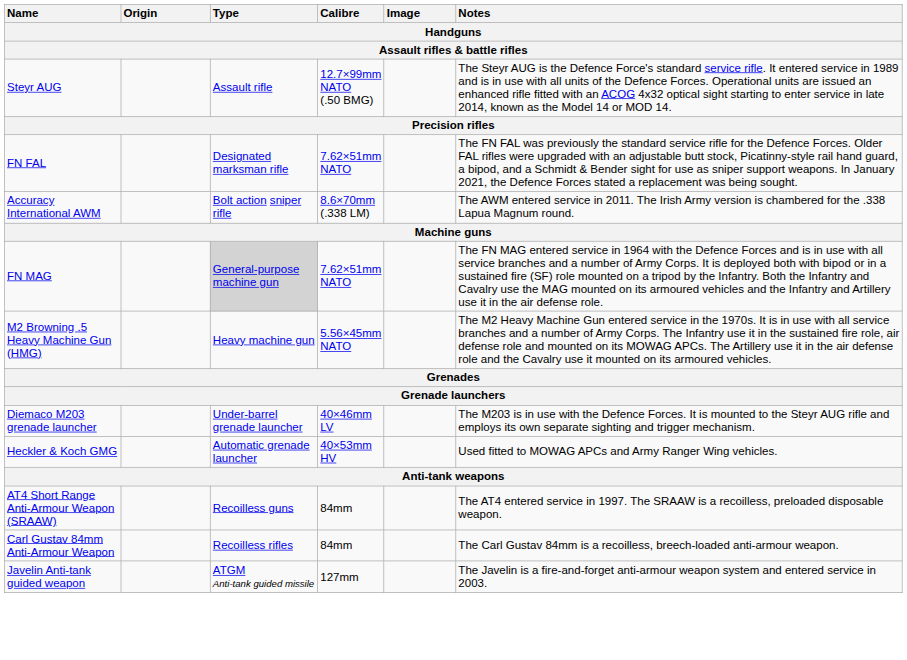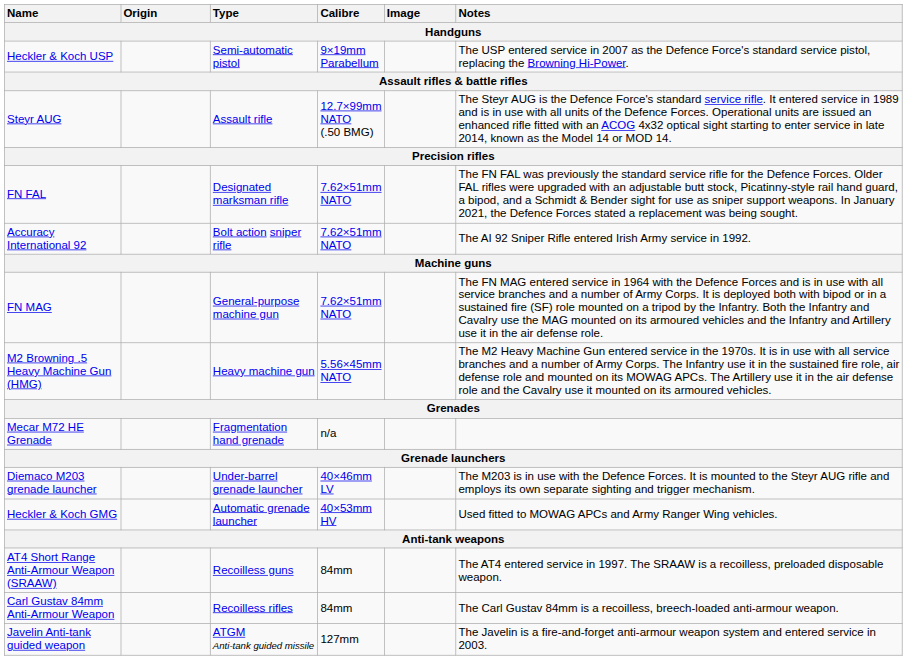+ row: Heckler & Koch USP | Semi-automatic pistol | 9×19mm Parabellum | The USP entered service in 2007 as the Defence Force's standard service pistol, replacing the Browning Hi-Power.
+ row: Accuracy International 92 | Bolt action sniper rifle | 7.62×51mm NATO | The AI 92 Sniper Rifle entered Irish Army service in 1992.
- row: Accuracy International AWM | Bolt action sniper rifle | 8.6×70mm (.338 LM) | The AWM entered service in 2011. The Irish Army version is chambered for the .338 Lapua Magnum round.
FN MAG | Type: lightgrey background -> no background
+ row: Mecar M72 HE Grenade | Fragmentation hand grenade | n/a
